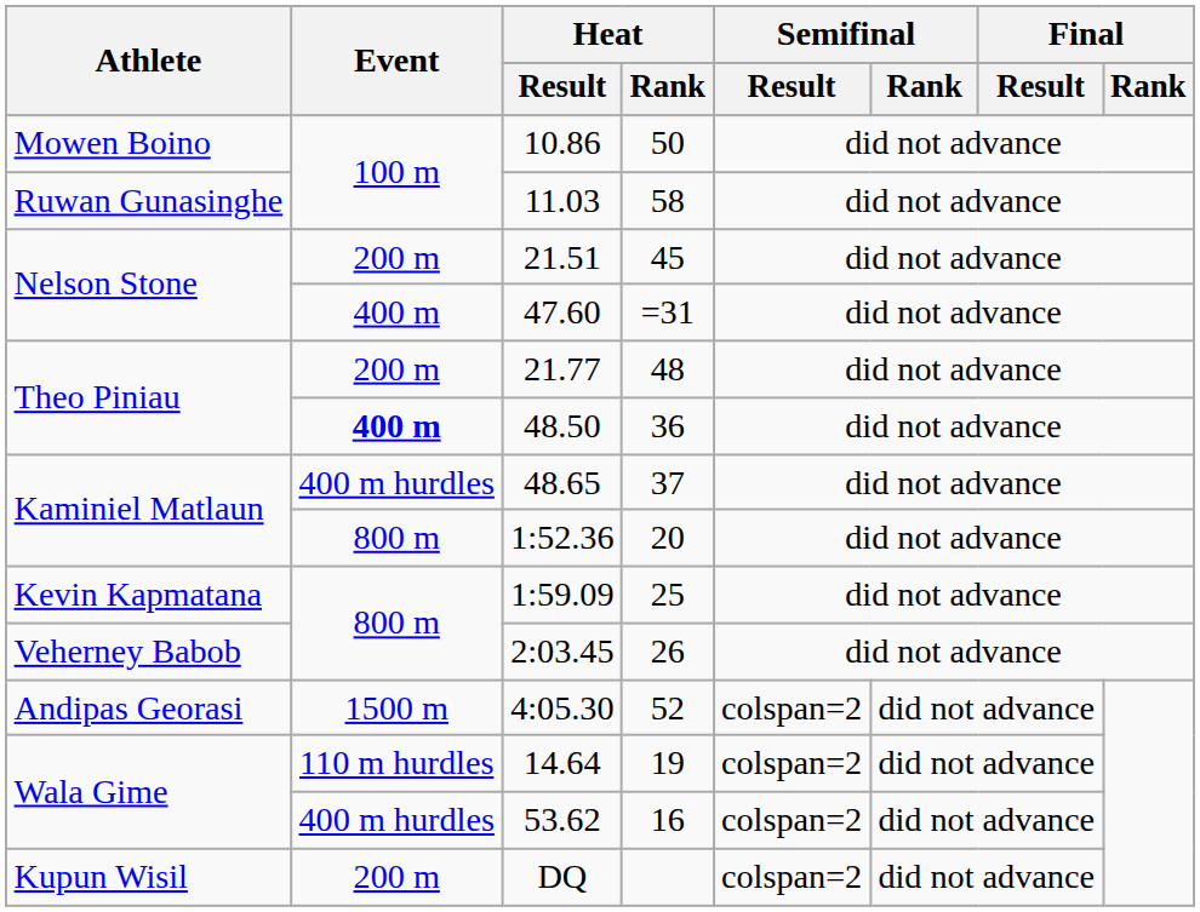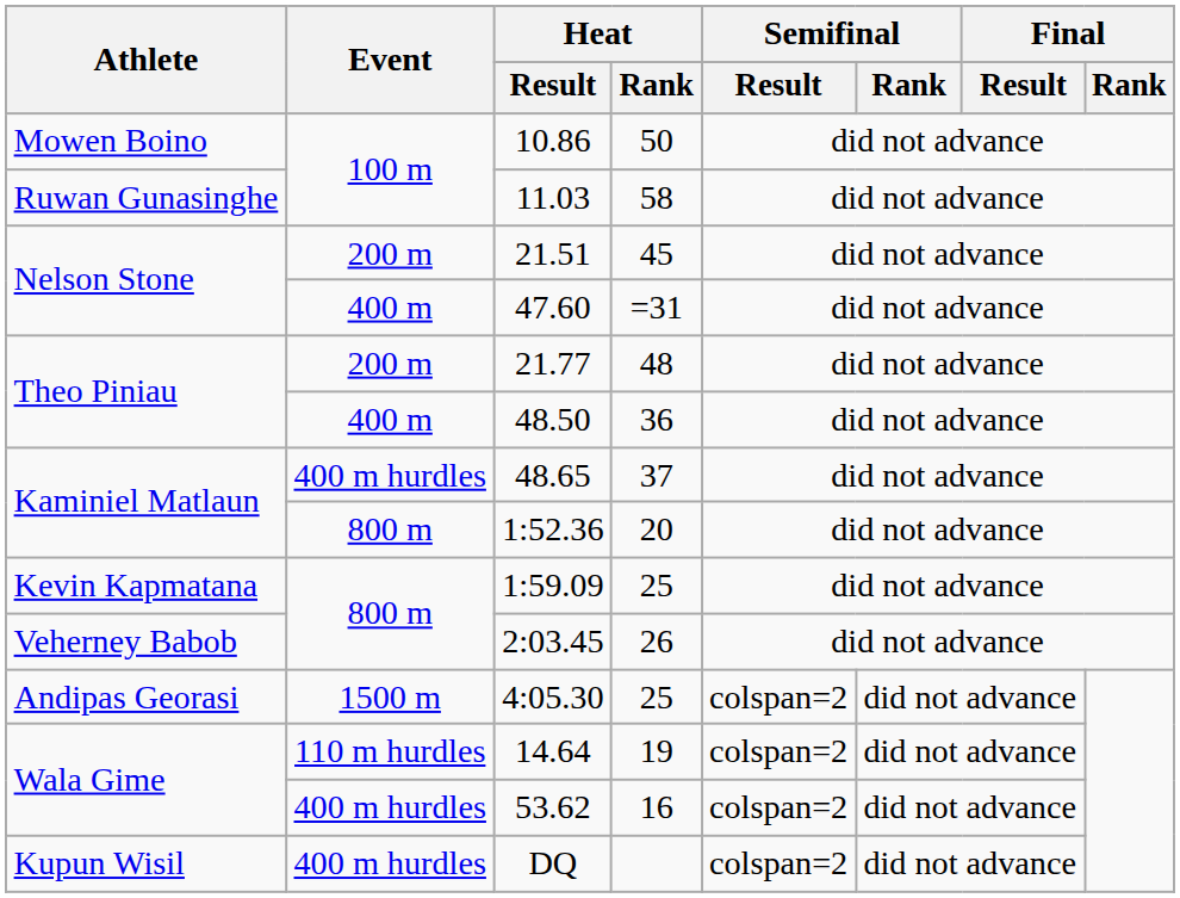48.50 | Event: bold -> normal
4:05.30 | Heat / Rank: 52 -> 25
DQ | Event: 200 m -> 400 m hurdles
